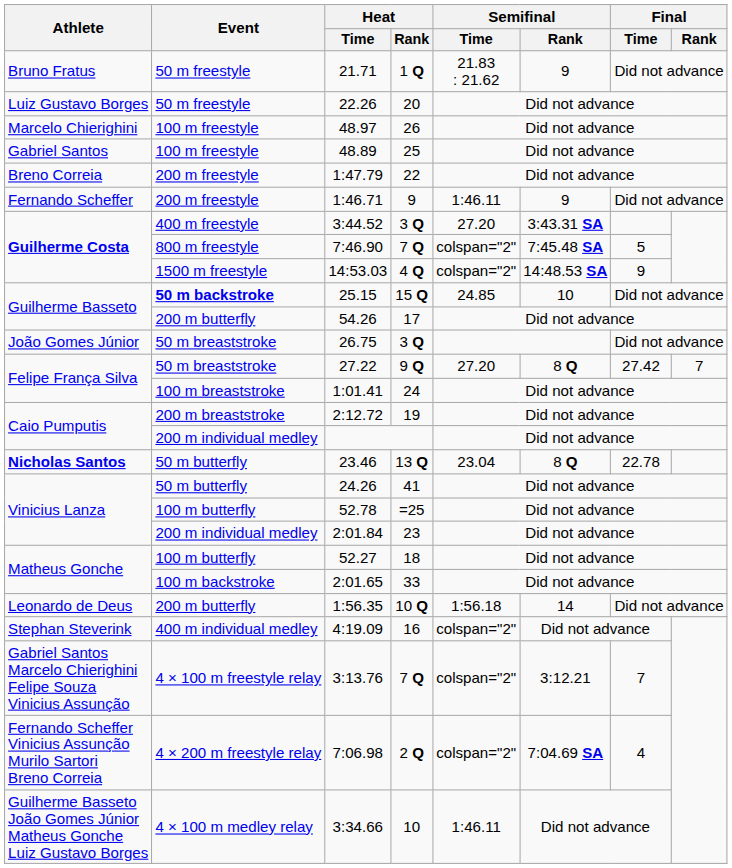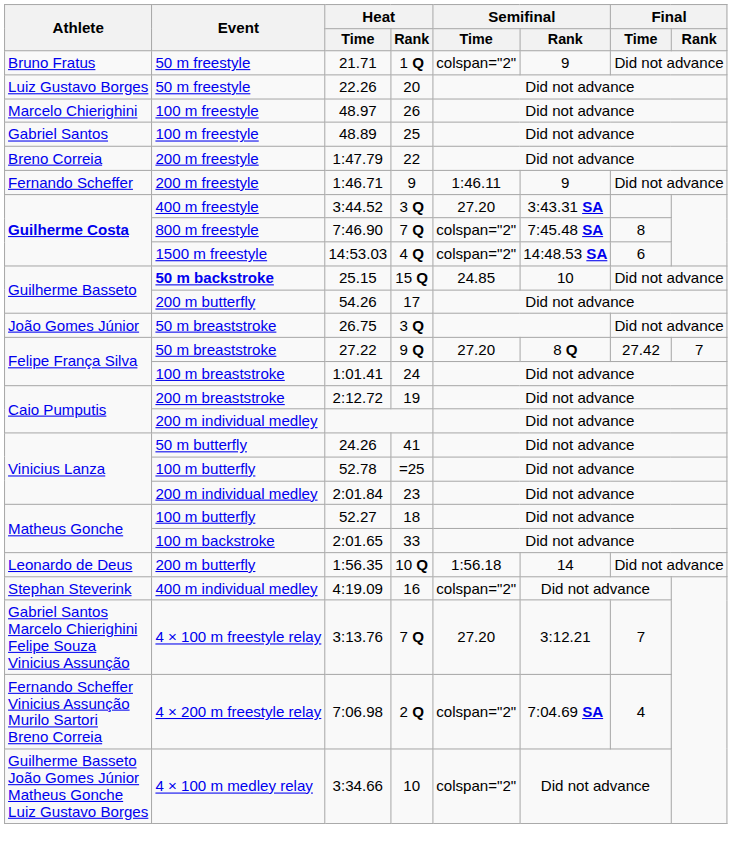21.71 | Semifinal / Time: 21.83 : 21.62 -> colspan="2"
7:46.90 | Final / Time: 5 -> 8
14:53.03 | Final / Time: 9 -> 6
- row: Nicholas Santos | 50 m butterfly | 23.46 | 13 Q | 23.04 | 8 Q | 22.78
3:13.76 | Semifinal / Time: colspan="2" -> 27.20
3:34.66 | Semifinal / Time: 1:46.11 -> colspan="2"
